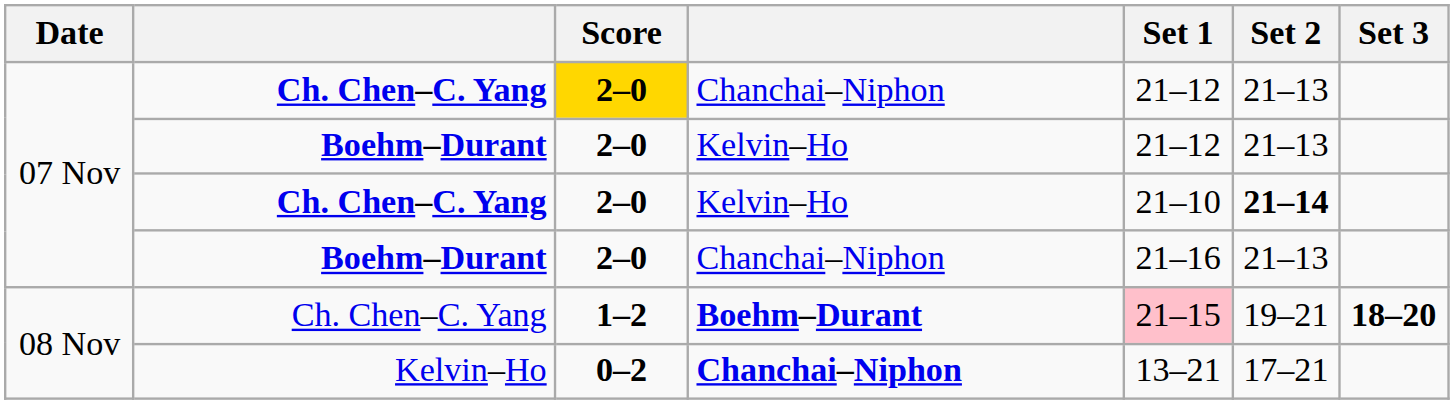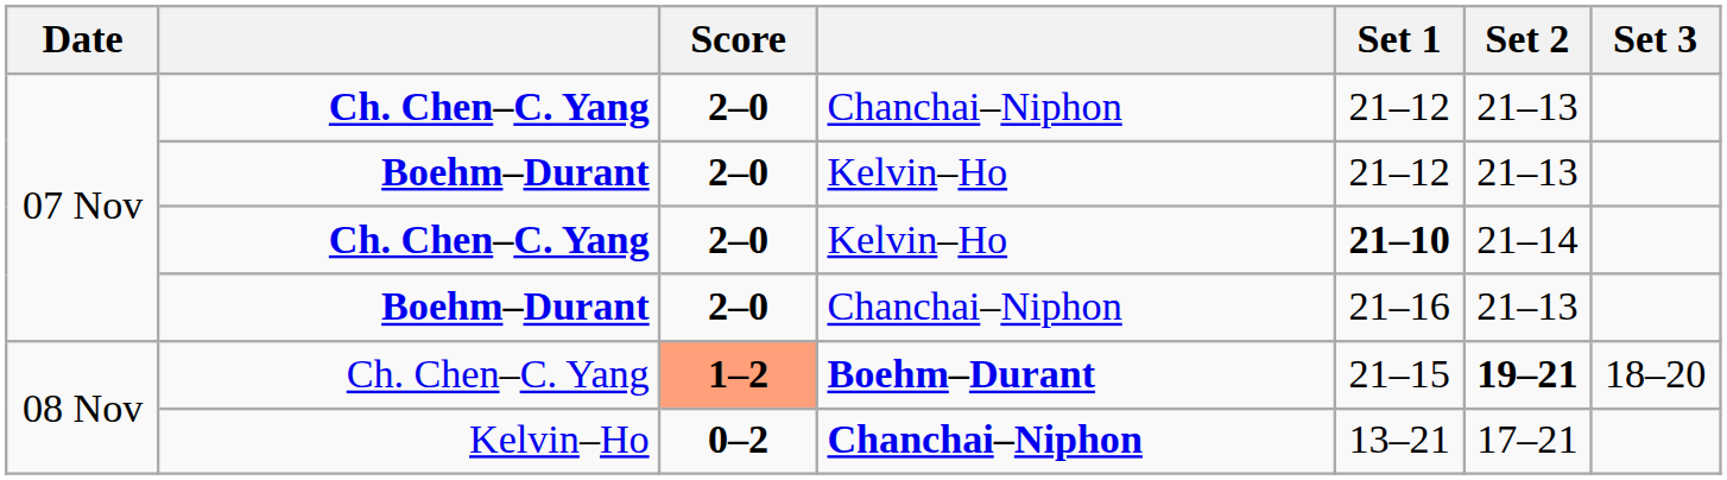Ch. Chen–C. Yang / Chanchai–Niphon | Score: gold background -> no background
Ch. Chen–C. Yang / Kelvin–Ho | Set 1: normal -> bold
Ch. Chen–C. Yang / Kelvin–Ho | Set 2: bold -> normal
Ch. Chen–C. Yang / Boehm–Durant | Score: no background -> lightsalmon background
Ch. Chen–C. Yang / Boehm–Durant | Set 1: pink background -> no background
Ch. Chen–C. Yang / Boehm–Durant | Set 2: normal -> bold
Ch. Chen–C. Yang / Boehm–Durant | Set 3: bold -> normal
